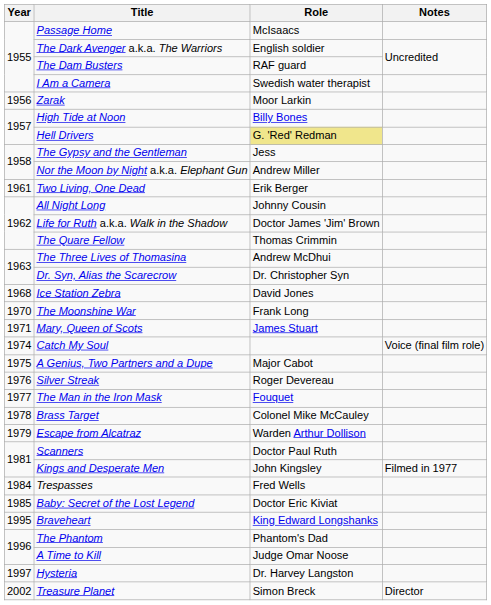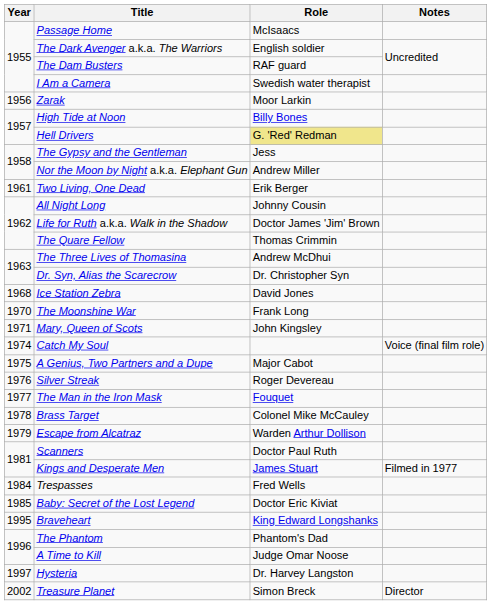Mary, Queen of Scots | Role: James Stuart -> John Kingsley
Kings and Desperate Men | Role: John Kingsley -> James Stuart
